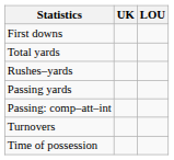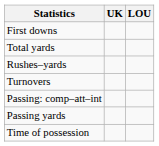rows swapped: Passing yards <-> Turnovers
